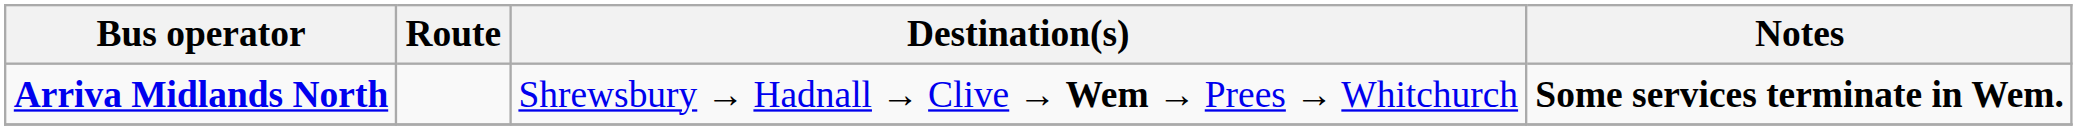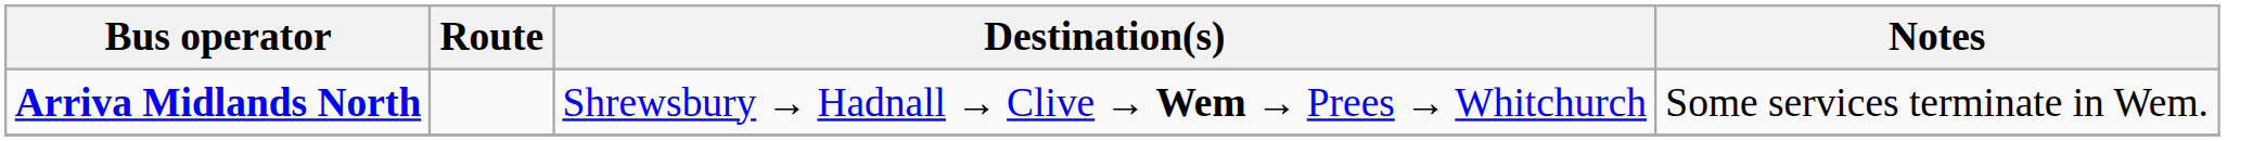Arriva Midlands North | Notes: bold -> normal
